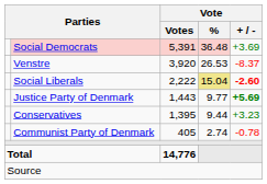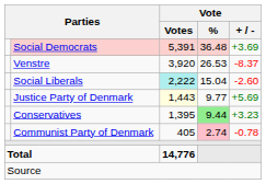Social Liberals | Vote / Votes: no background -> paleturquoise background
Social Liberals | Vote / %: khaki background -> no background
Social Liberals | Vote / + / -: bold -> normal
Justice Party of Denmark | Vote / Votes: no background -> lightyellow background
Justice Party of Denmark | Vote / + / -: bold -> normal
Conservatives | Vote / %: no background -> lightgreen background
Communist Party of Denmark | Vote / %: no background -> pink background
